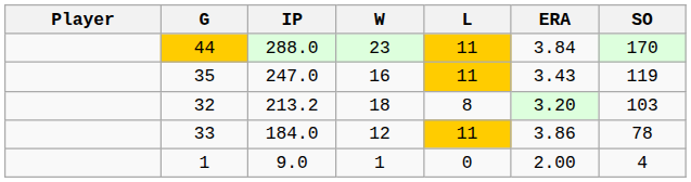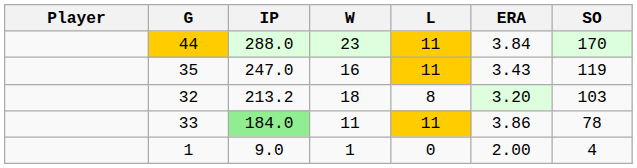33 | IP: no background -> lightgreen background
33 | W: 12 -> 11
